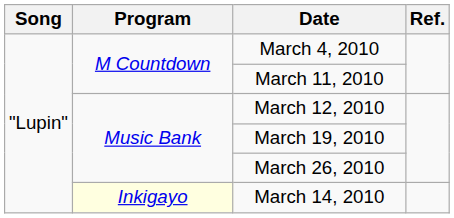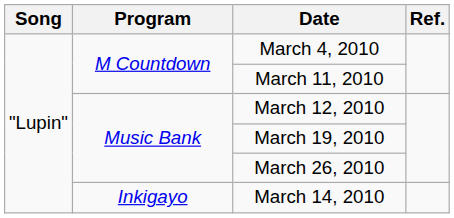March 14, 2010 | Program: lightyellow background -> no background
